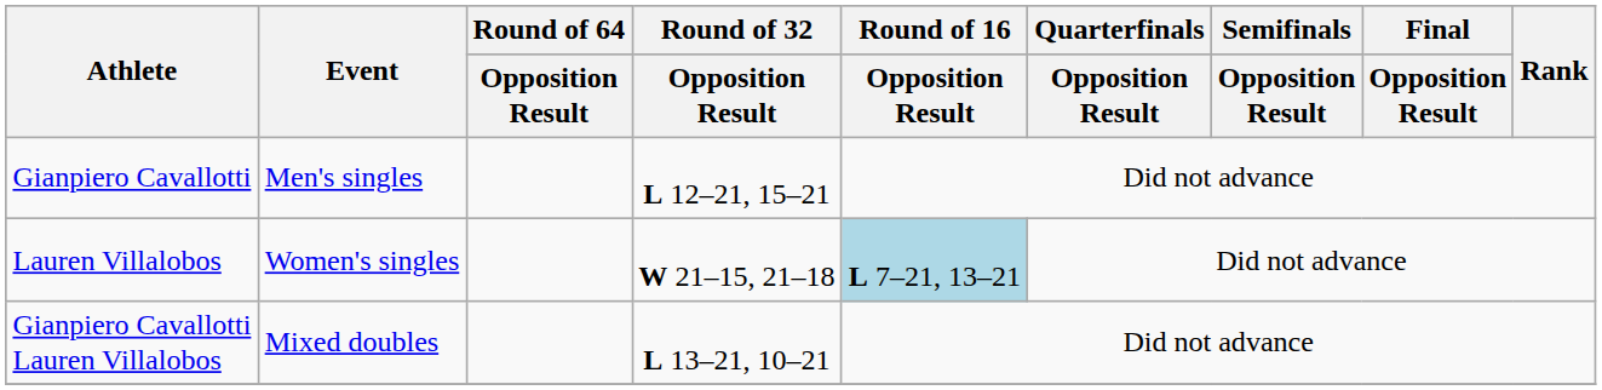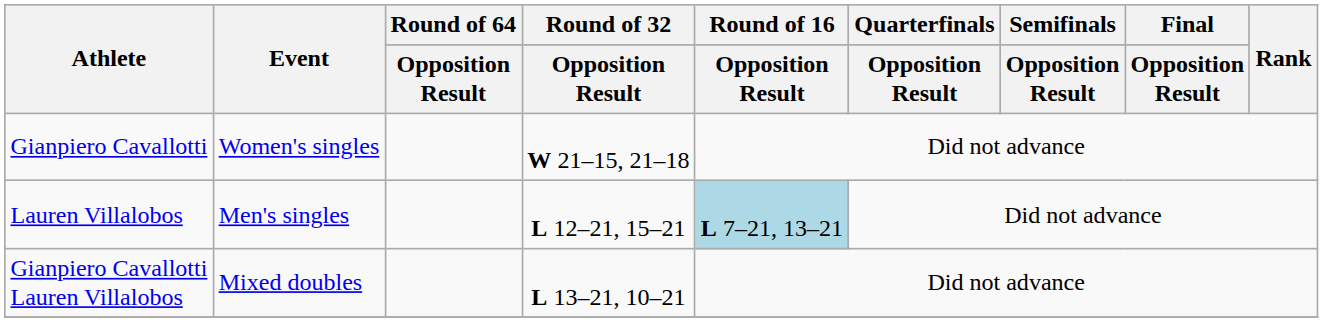Gianpiero Cavallotti | Event: Men's singles -> Women's singles
Gianpiero Cavallotti | Round of 32 / Opposition Result: L 12–21, 15–21 -> W 21–15, 21–18
Lauren Villalobos | Event: Women's singles -> Men's singles
Lauren Villalobos | Round of 32 / Opposition Result: W 21–15, 21–18 -> L 12–21, 15–21
